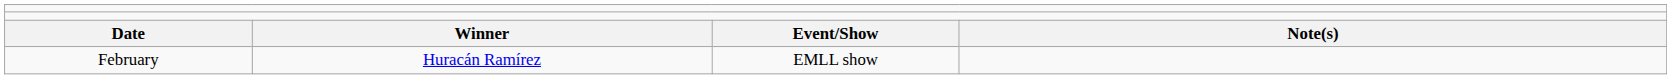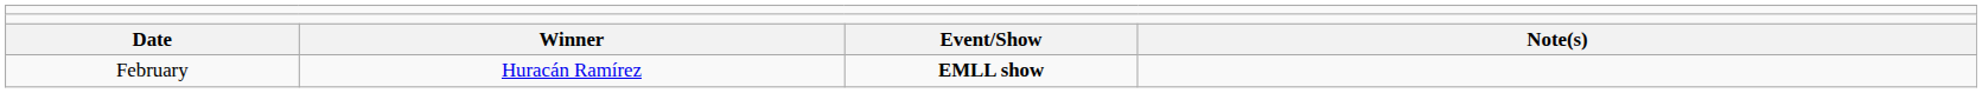February | column 3: normal -> bold
